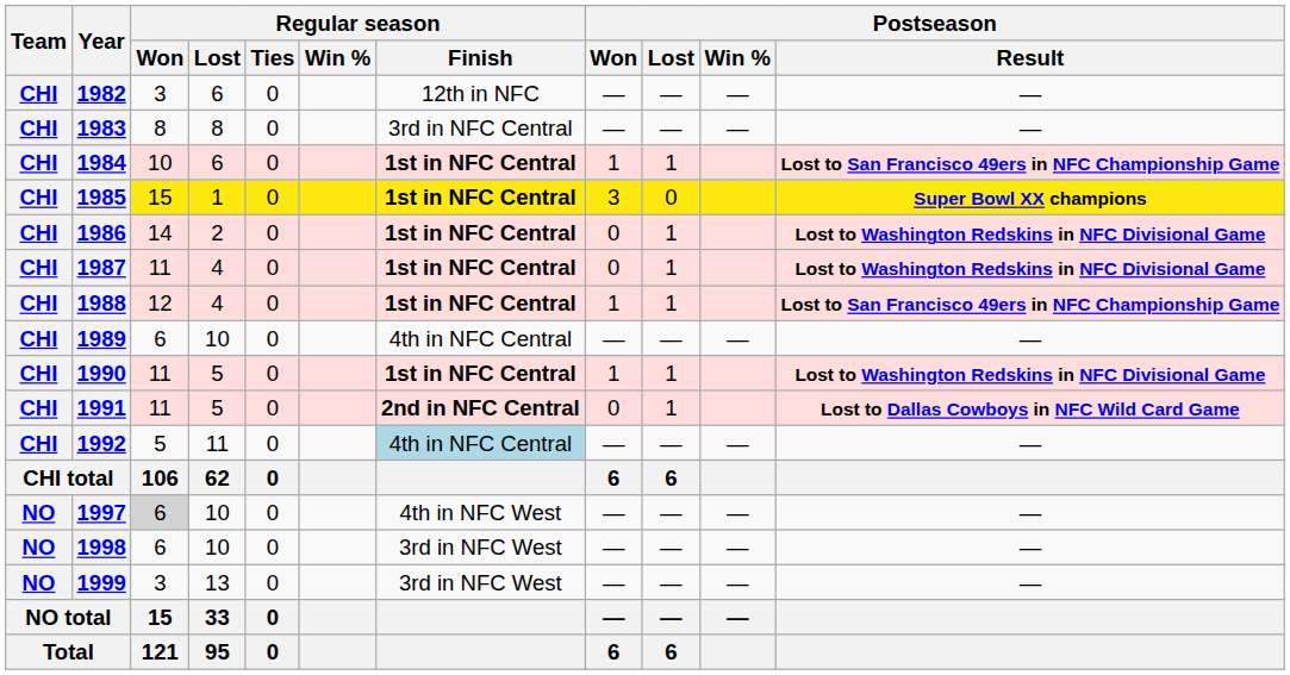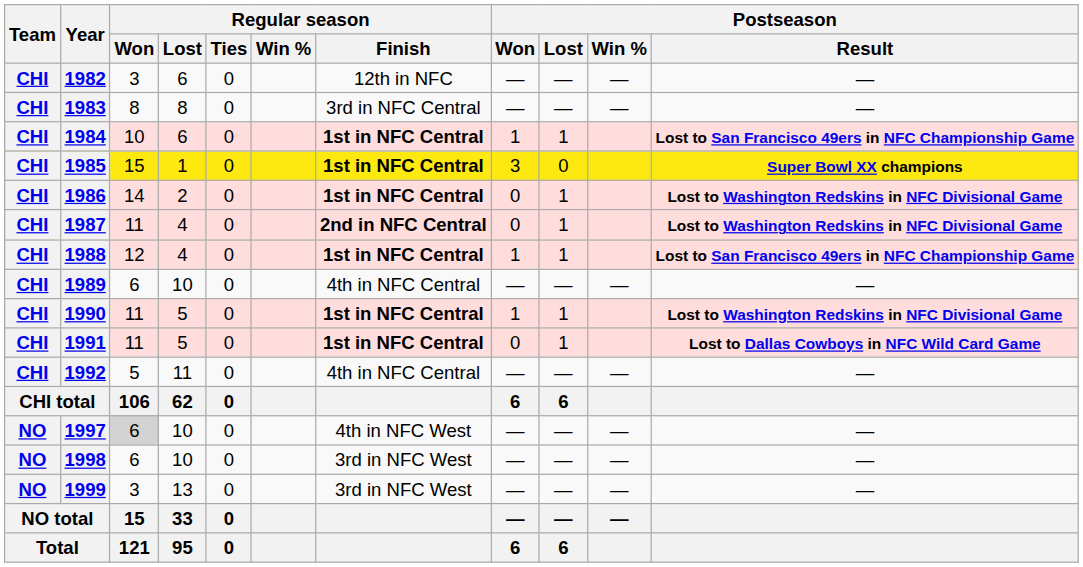1987 | Regular season / Finish: 1st in NFC Central -> 2nd in NFC Central
1991 | Regular season / Finish: 2nd in NFC Central -> 1st in NFC Central
1992 | Regular season / Finish: lightblue background -> no background
